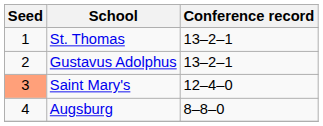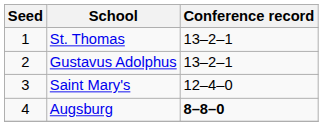Saint Mary's | Seed: lightsalmon background -> no background
Augsburg | Conference record: normal -> bold
